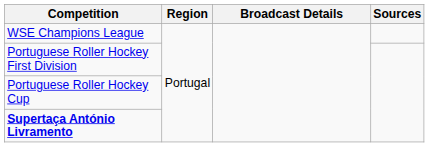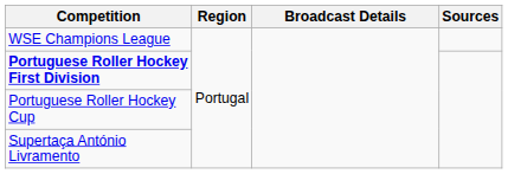Portuguese Roller Hockey First Division | Competition: normal -> bold
Supertaça António Livramento | Competition: bold -> normal
